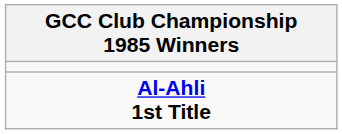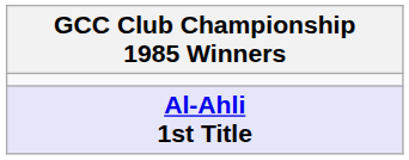row 3 | column 1: no background -> lavender background
